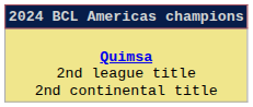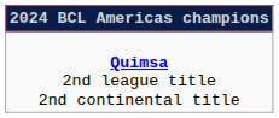row 2 | column 1: khaki background -> no background
